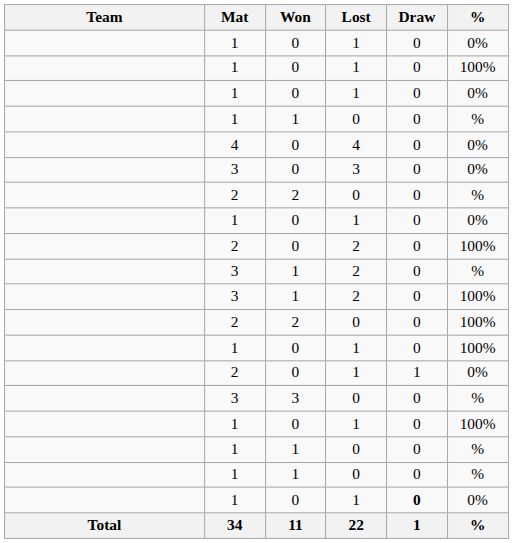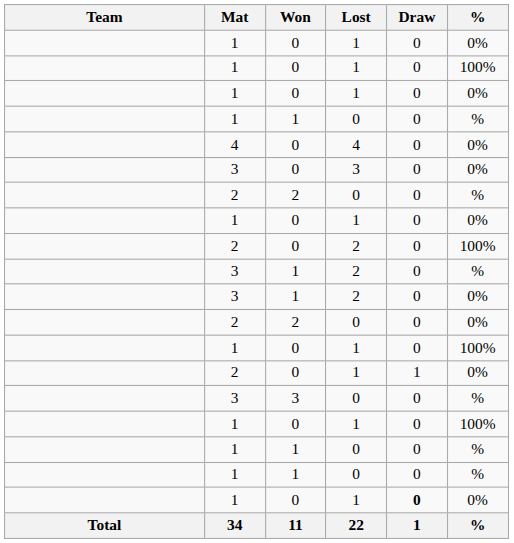row 12 | %: 100% -> 0%
row 13 | %: 100% -> 0%
